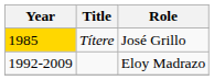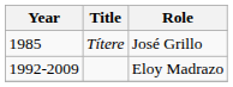Títere | Year: gold background -> no background
